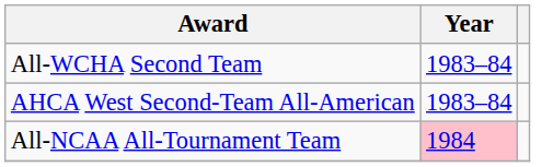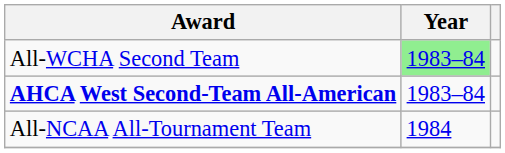row 2 | Year: no background -> lightgreen background
row 3 | Award: normal -> bold
row 4 | Year: pink background -> no background
